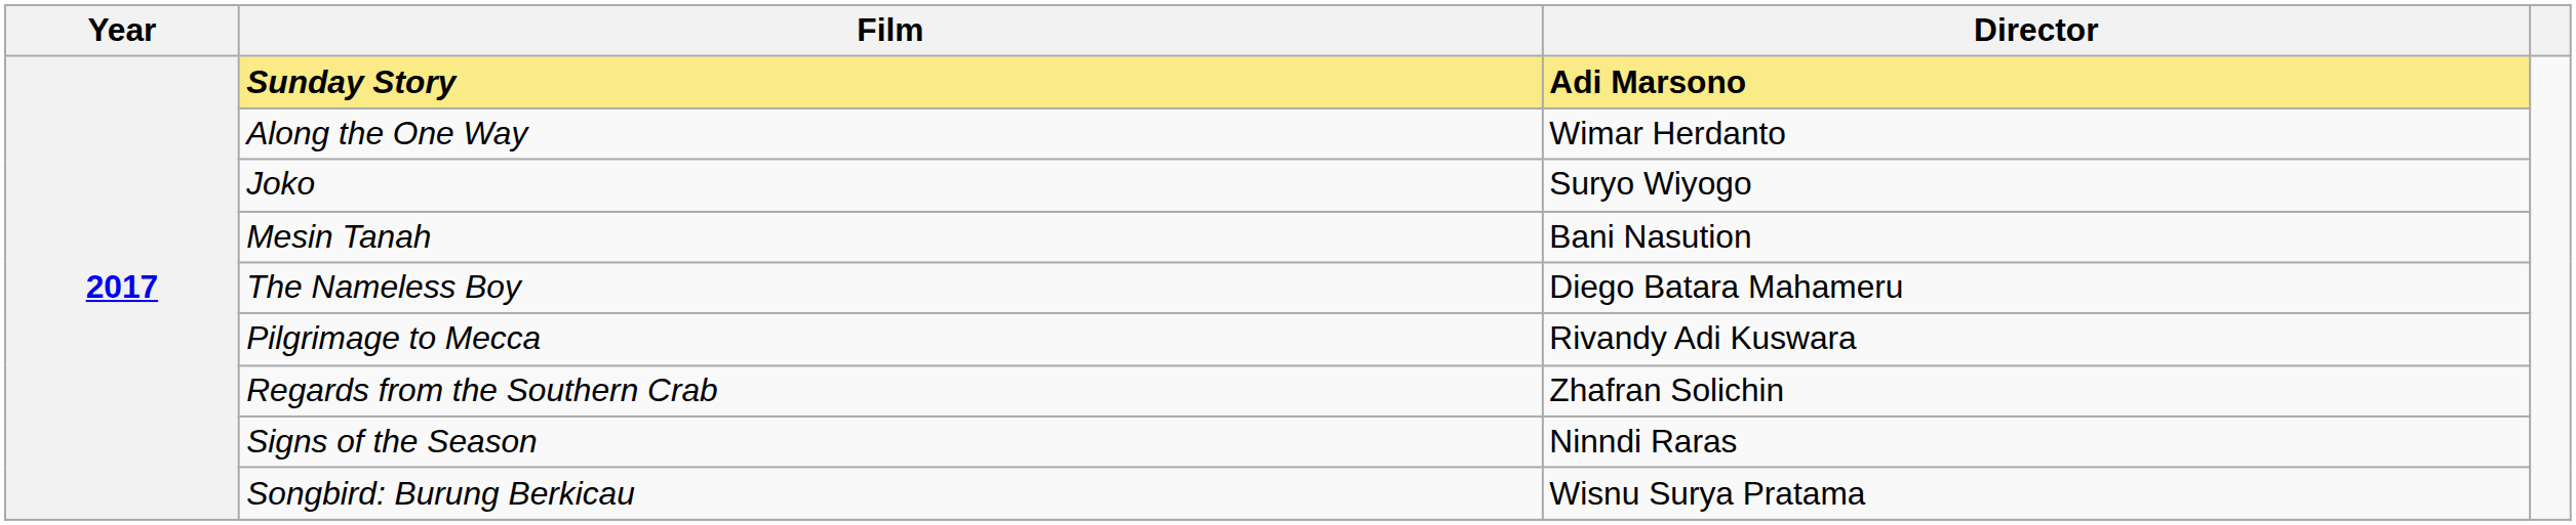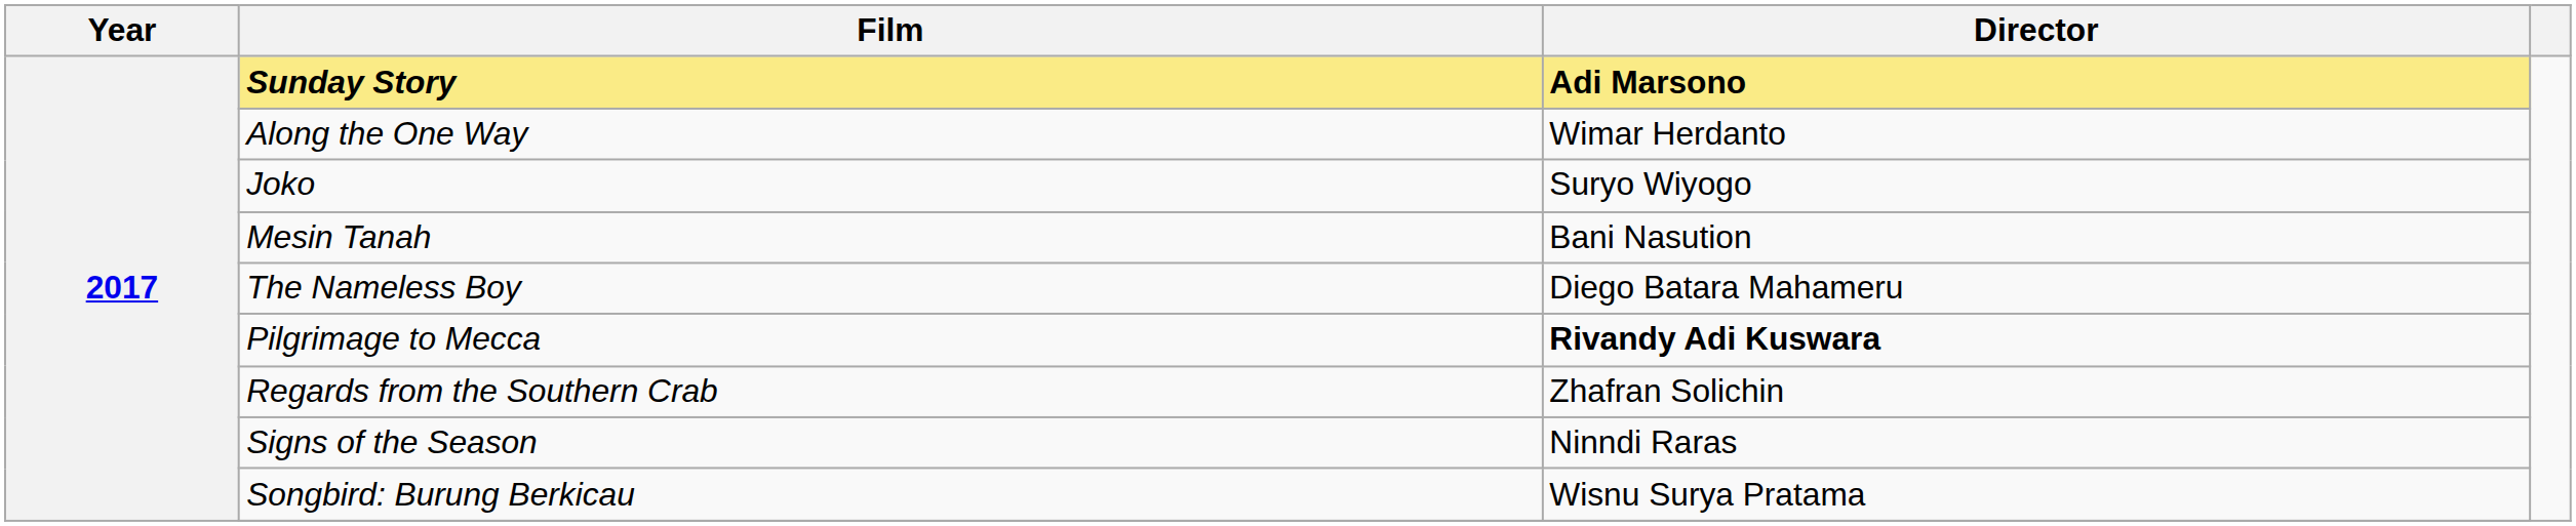Pilgrimage to Mecca | Director: normal -> bold
